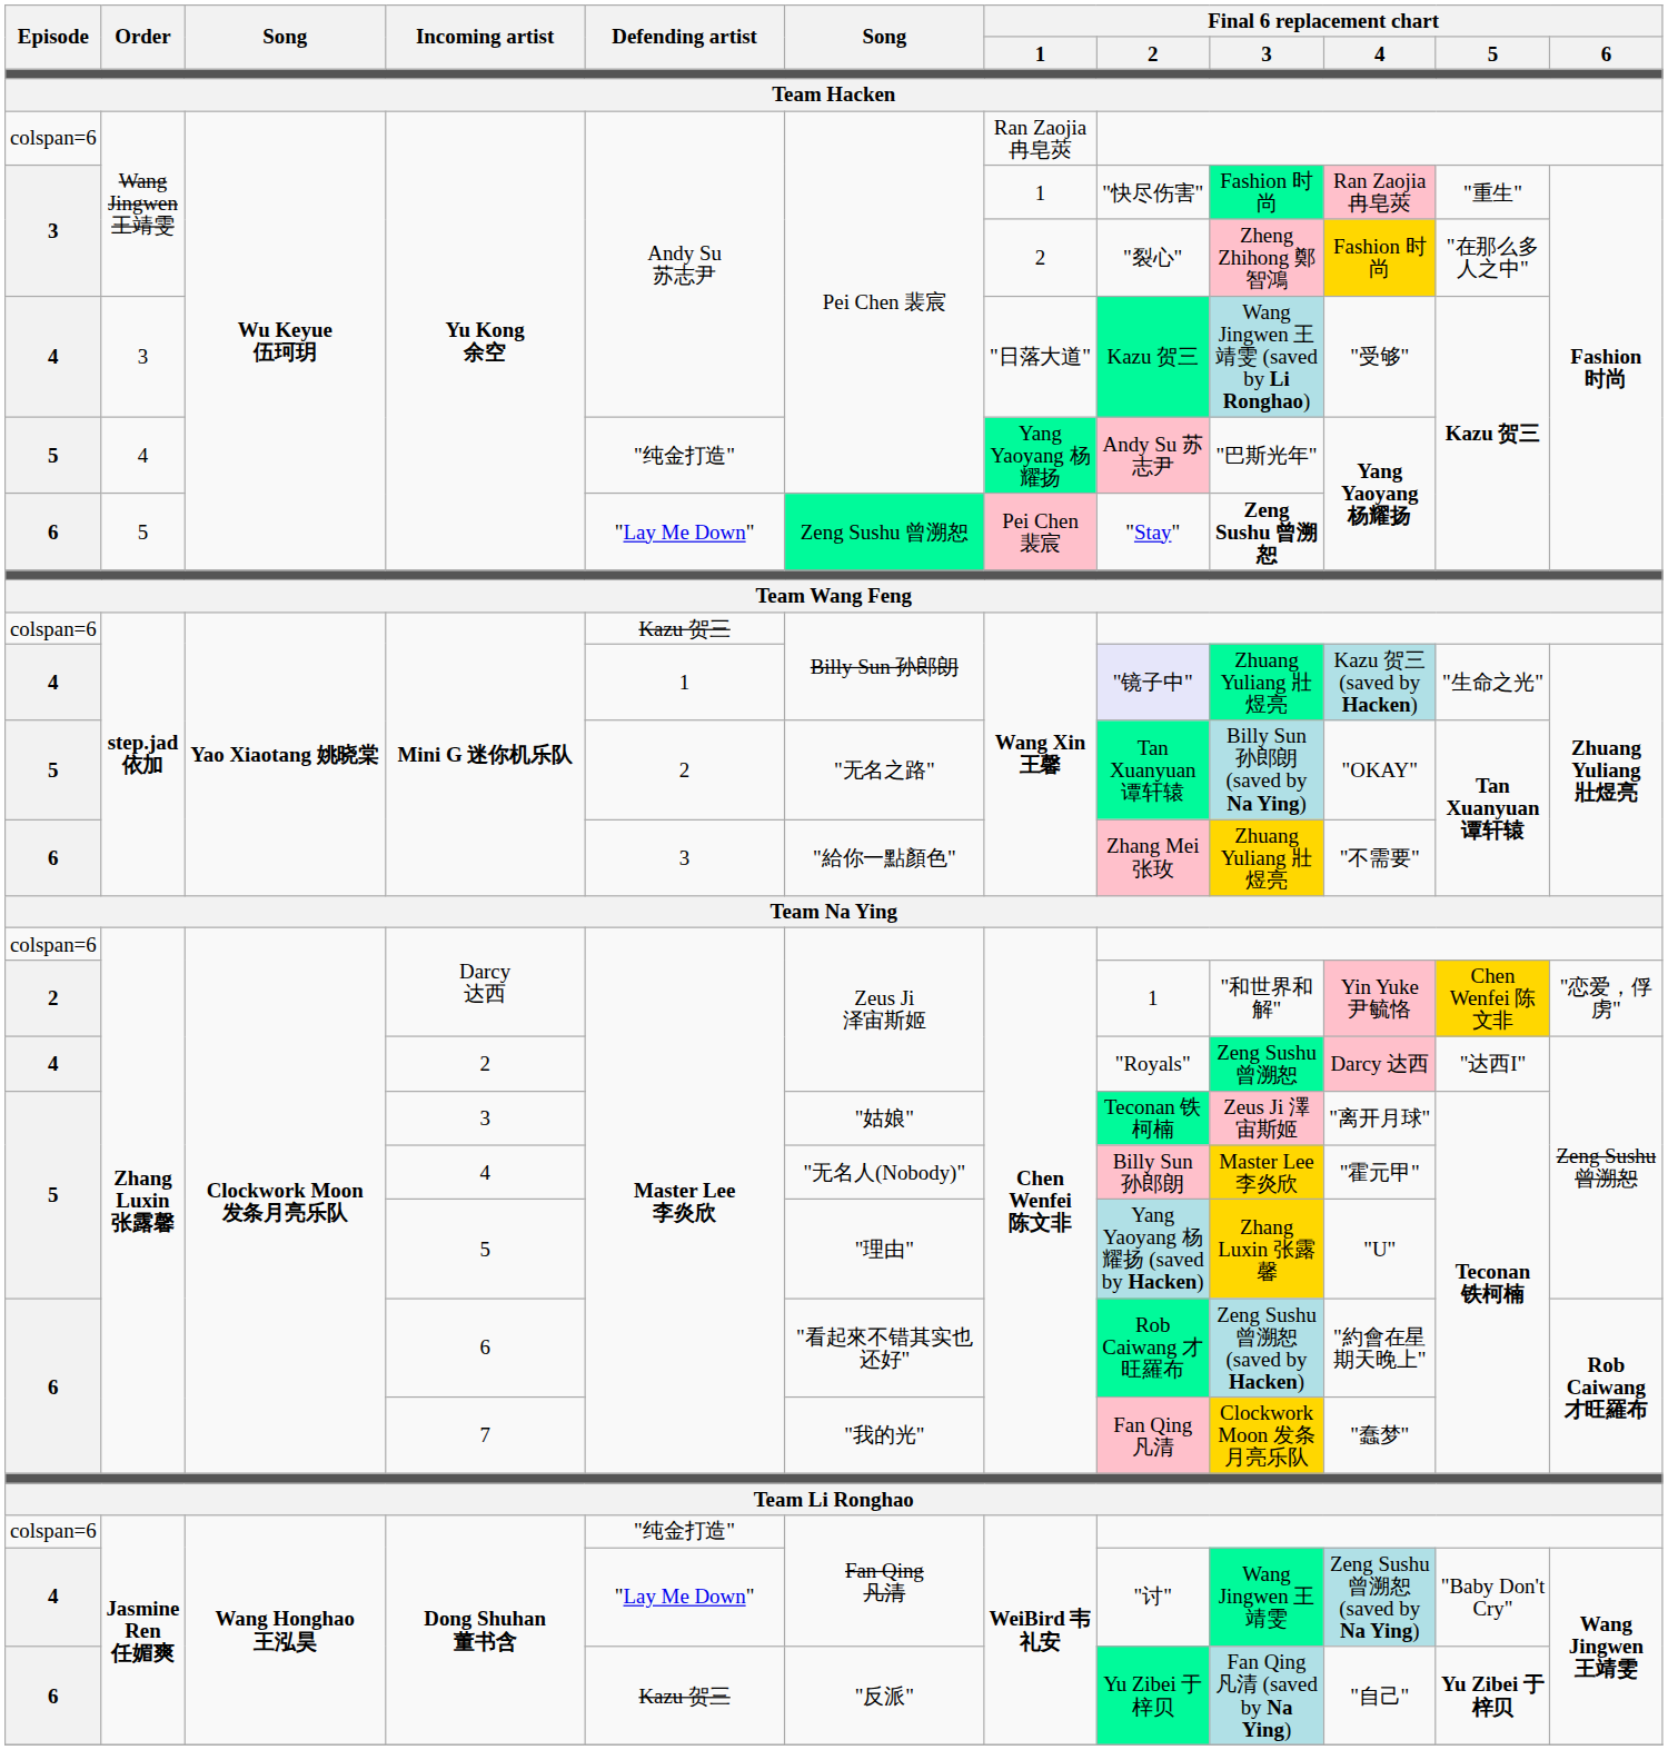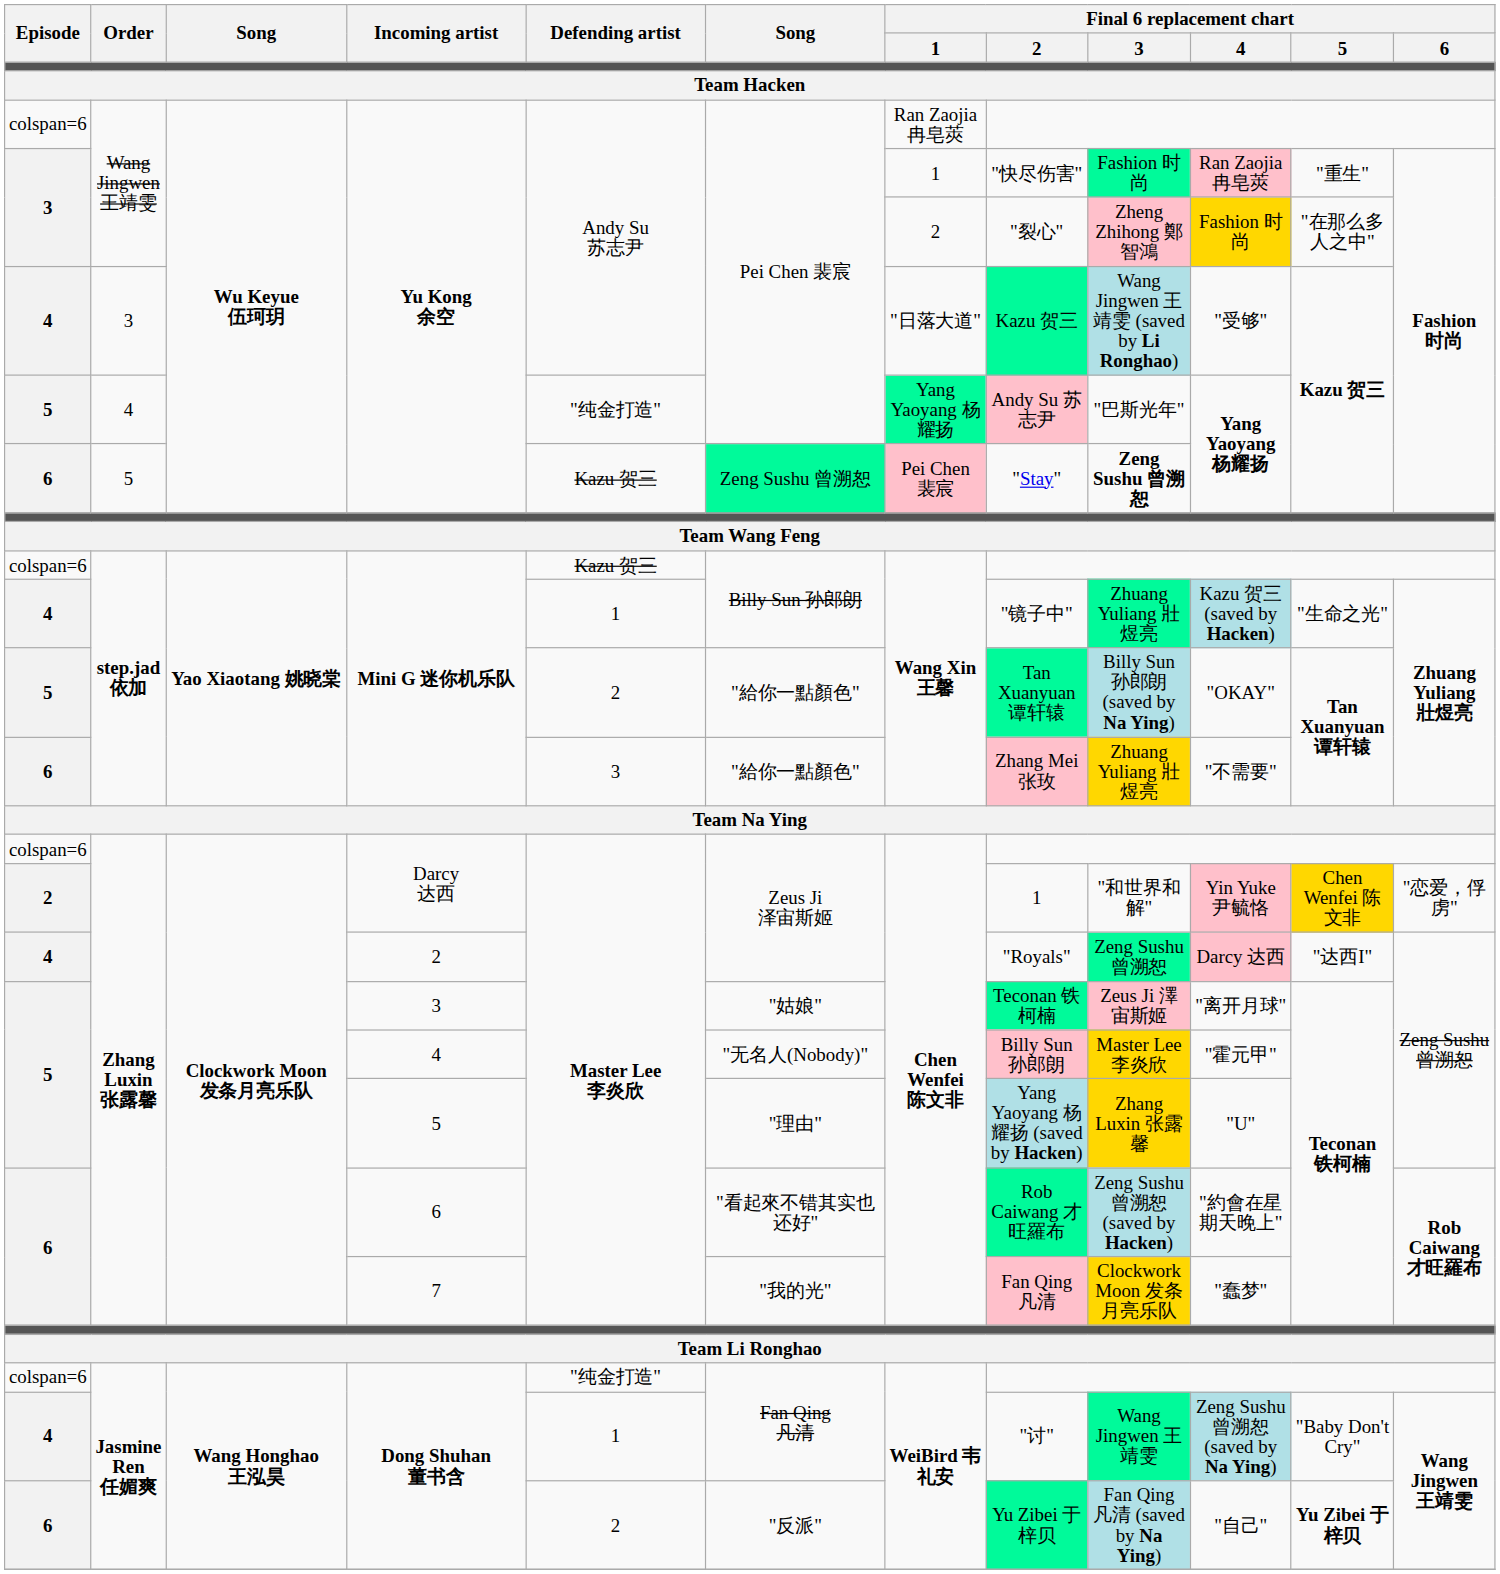6 / Yu Kong 余空 | Defending artist: "Lay Me Down" -> Kazu 贺三
4 / Mini G 迷你机乐队 | Final 6 replacement chart / 2: lavender background -> no background
5 / Mini G 迷你机乐队 | column 6: "无名之路" -> "給你一點顏色"
4 / Dong Shuhan 董书含 | Defending artist: "Lay Me Down" -> 1
6 / Dong Shuhan 董书含 | Defending artist: Kazu 贺三 -> 2
